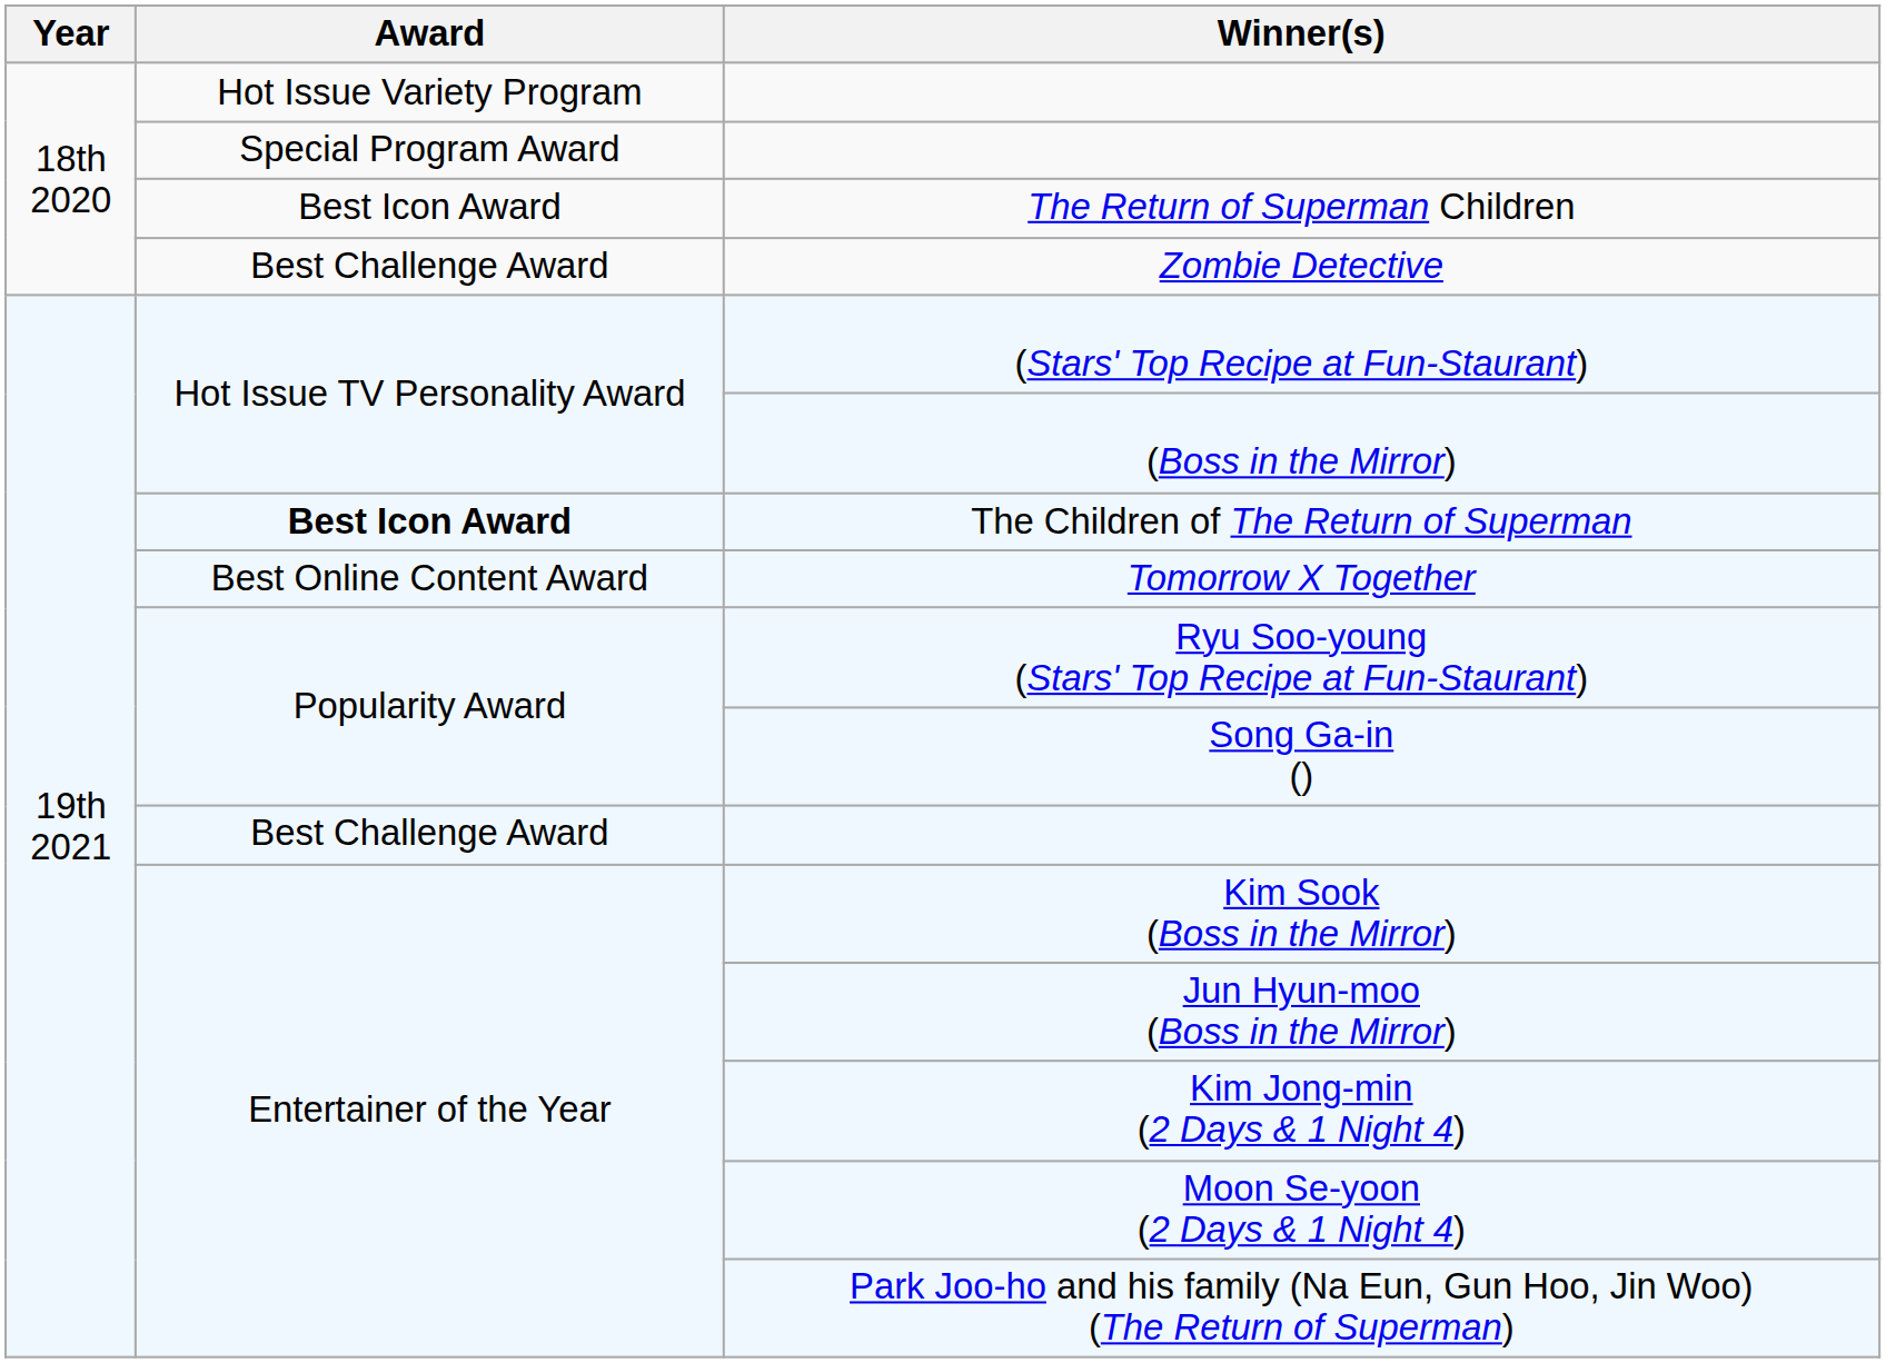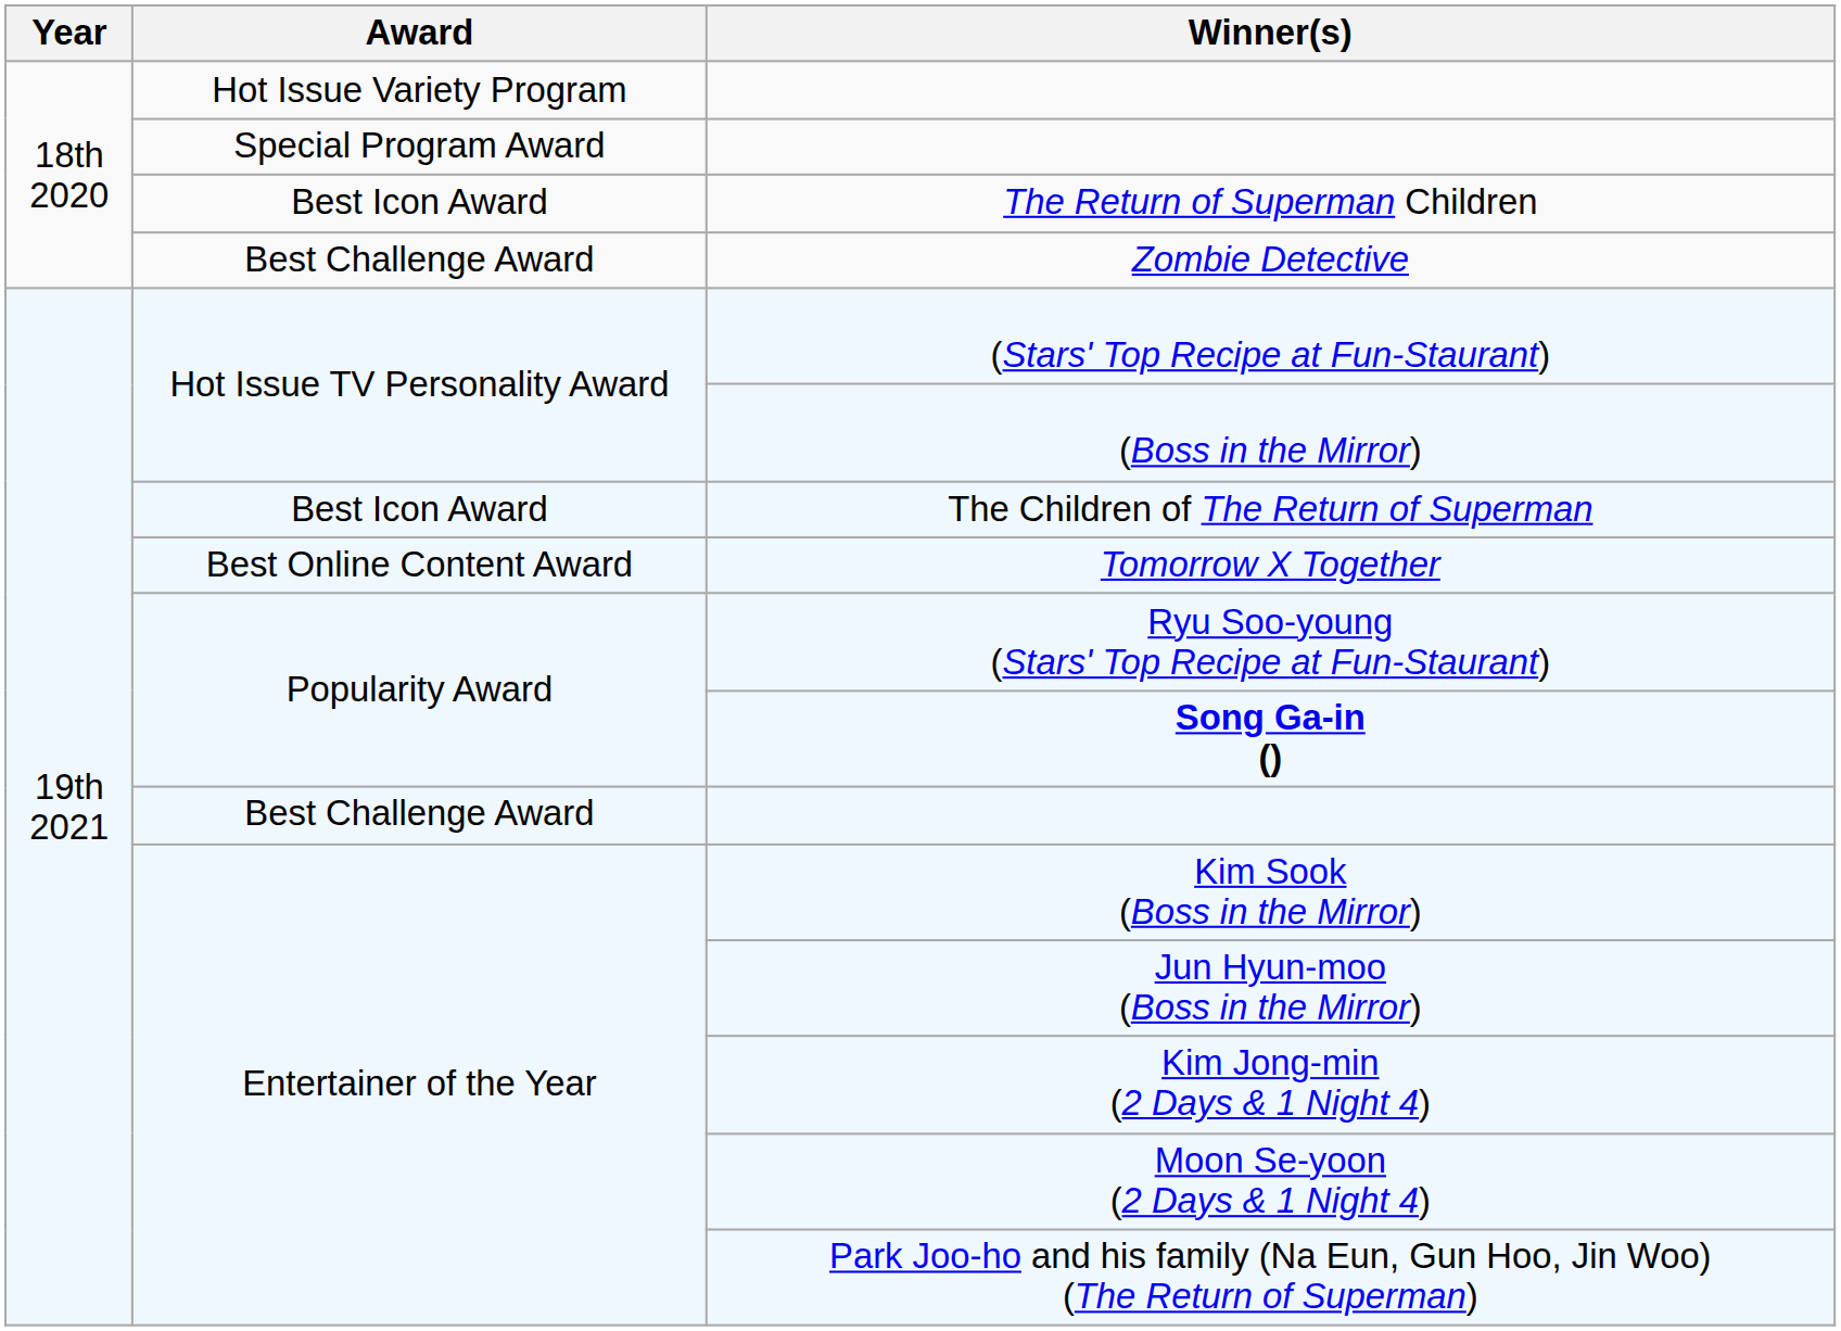The Children of The Return of Superman | Award: bold -> normal
Song Ga-in () | Winner(s): normal -> bold
